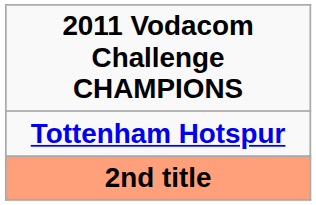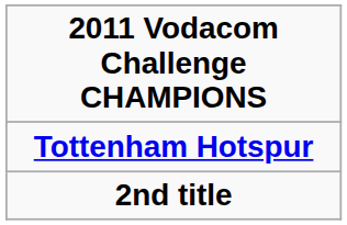row 3 | column 1: lightsalmon background -> no background
